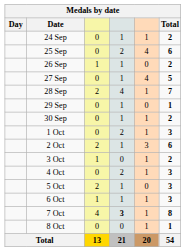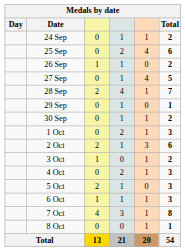7 Oct | column 4: bold -> normal
